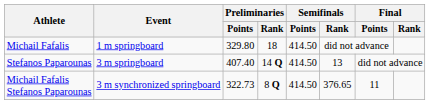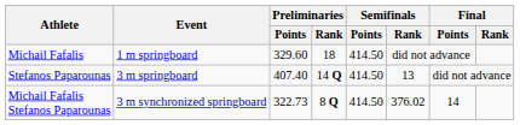Michail Fafalis | Preliminaries / Points: 329.80 -> 329.60
Michail Fafalis Stefanos Paparounas | Semifinals / Rank: 376.65 -> 376.02
Michail Fafalis Stefanos Paparounas | Final / Points: 11 -> 14
